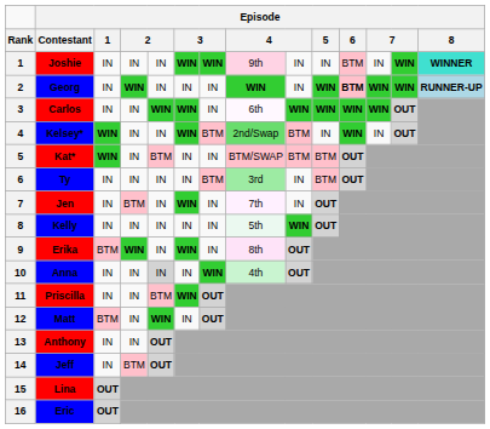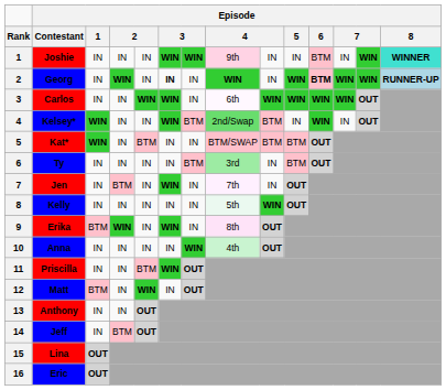Georg | column 6: normal -> bold
Anna | column 5: lightgrey background -> no background
